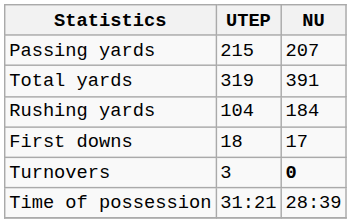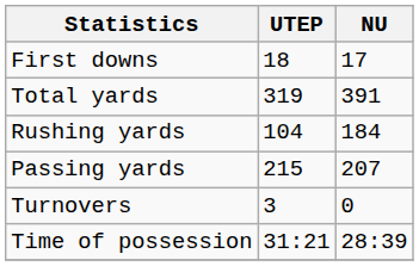rows swapped: First downs <-> Passing yards
Turnovers | NU: bold -> normal
